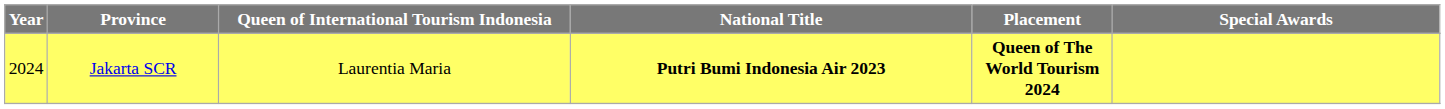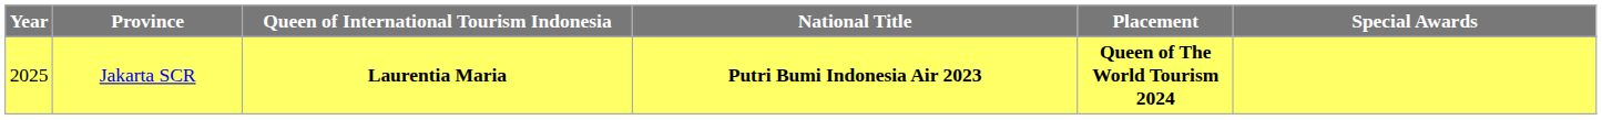Jakarta SCR | Year: 2024 -> 2025
Jakarta SCR | Queen of International Tourism Indonesia: normal -> bold
